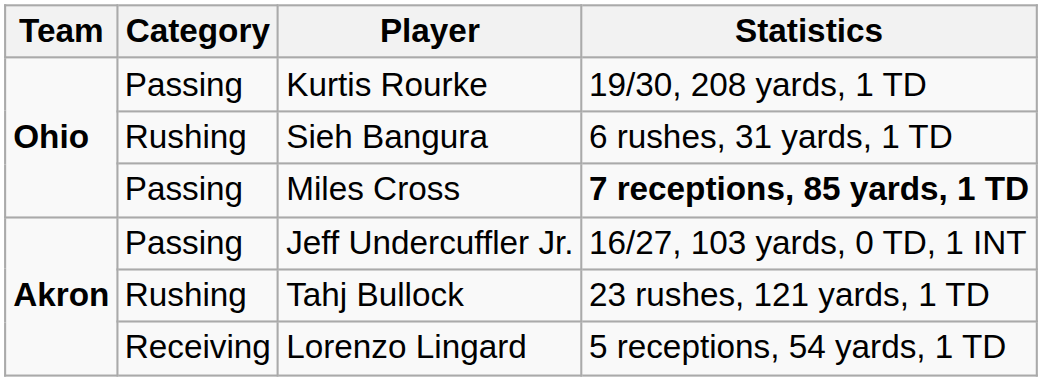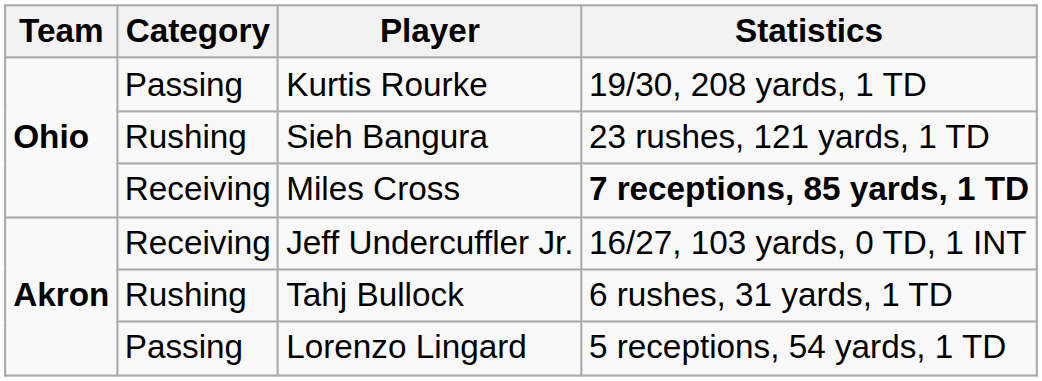Sieh Bangura | Statistics: 6 rushes, 31 yards, 1 TD -> 23 rushes, 121 yards, 1 TD
Miles Cross | Category: Passing -> Receiving
Jeff Undercuffler Jr. | Category: Passing -> Receiving
Tahj Bullock | Statistics: 23 rushes, 121 yards, 1 TD -> 6 rushes, 31 yards, 1 TD
Lorenzo Lingard | Category: Receiving -> Passing
